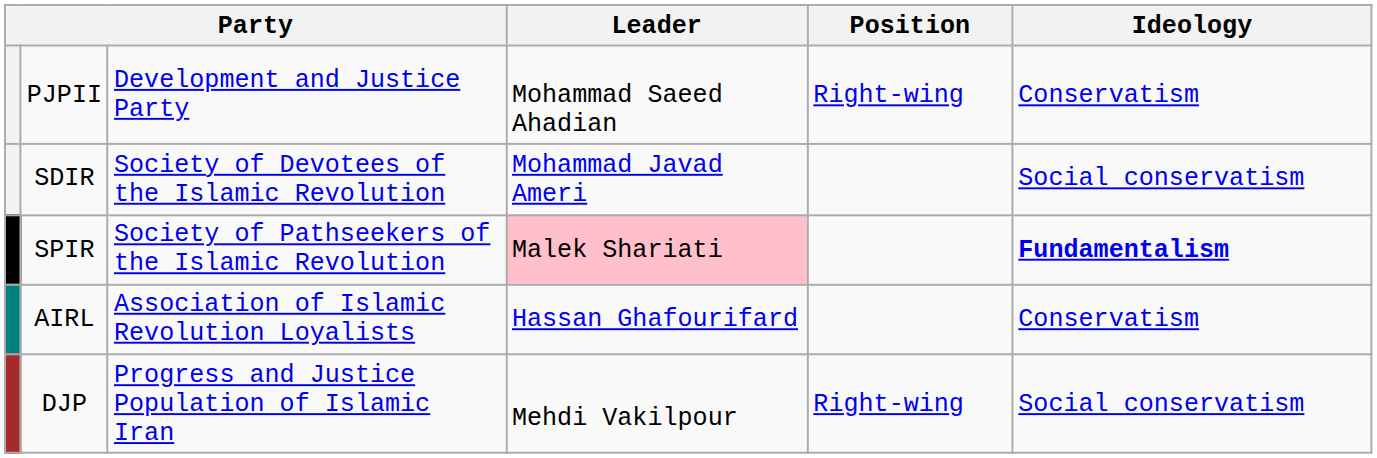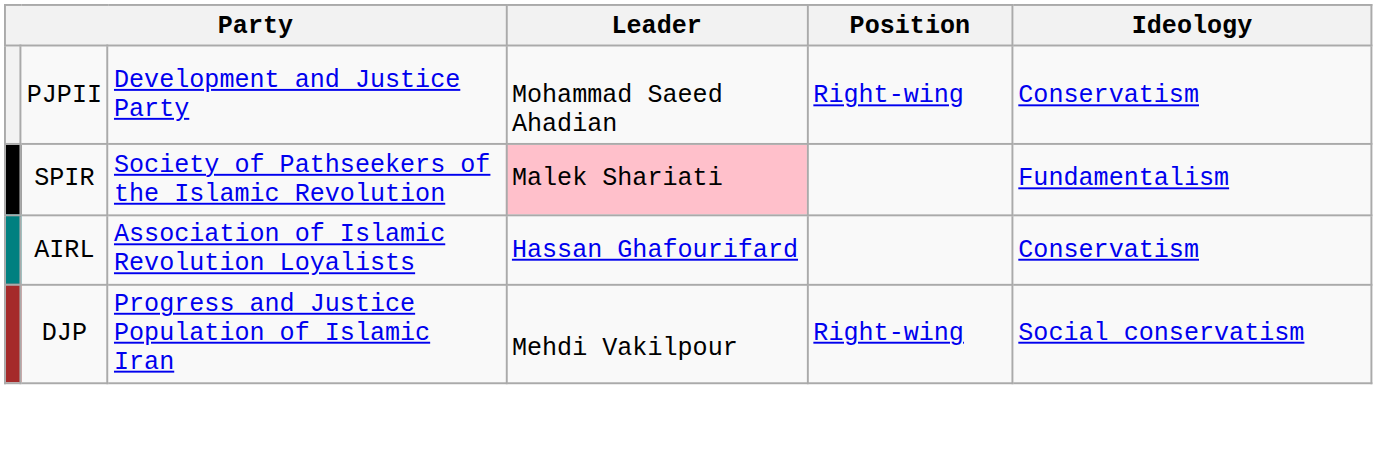- row: SDIR | Society of Devotees of the Islamic Revolution | Mohammad Javad Ameri | Social conservatism
SPIR | Ideology: bold -> normal
